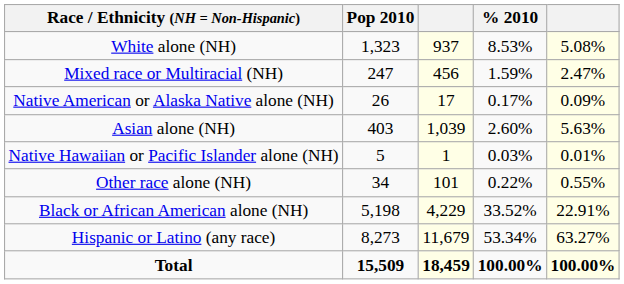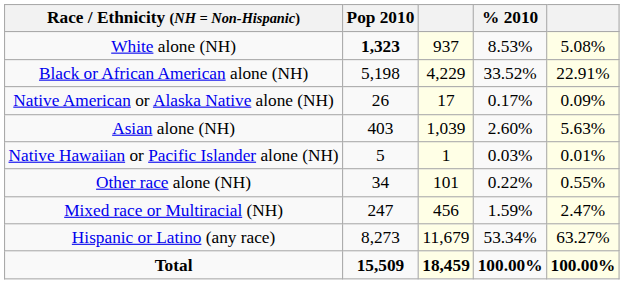White alone (NH) | Pop 2010: normal -> bold
rows swapped: Black or African American alone (NH) <-> Mixed race or Multiracial (NH)
